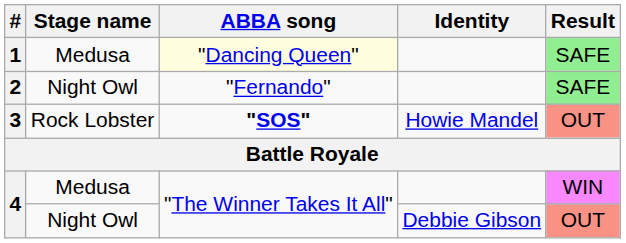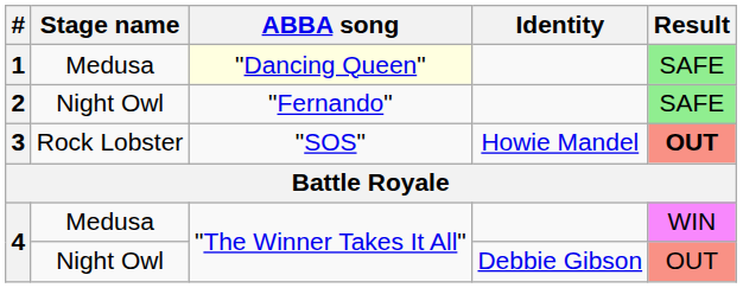3 | ABBA song: bold -> normal
3 | Result: normal -> bold
